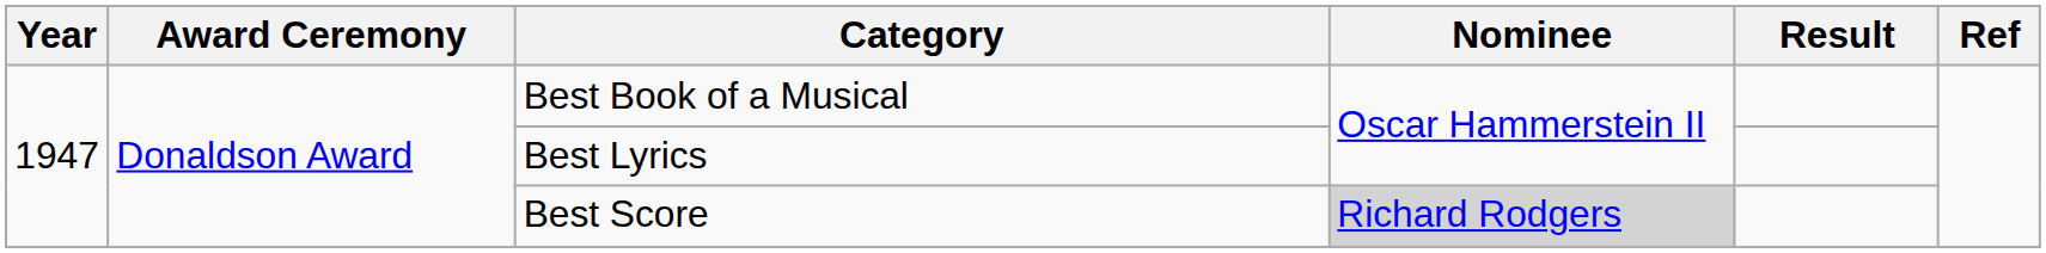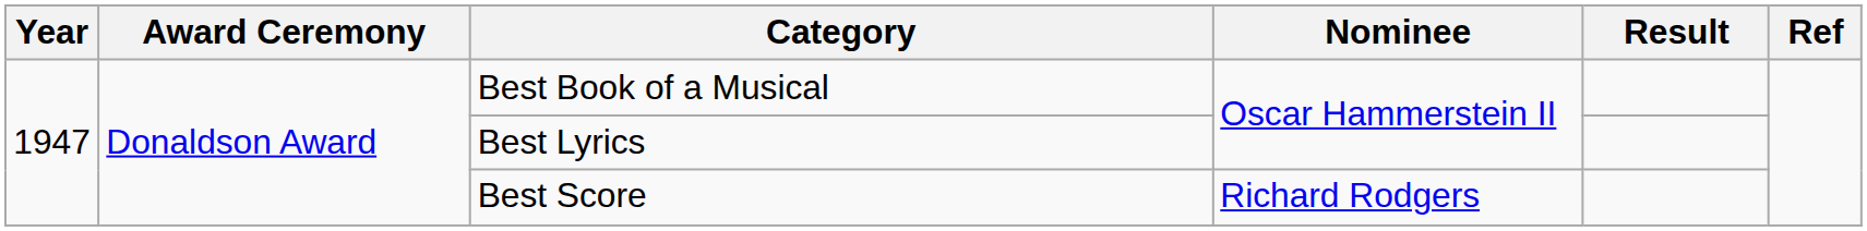Best Score | Nominee: lightgrey background -> no background
